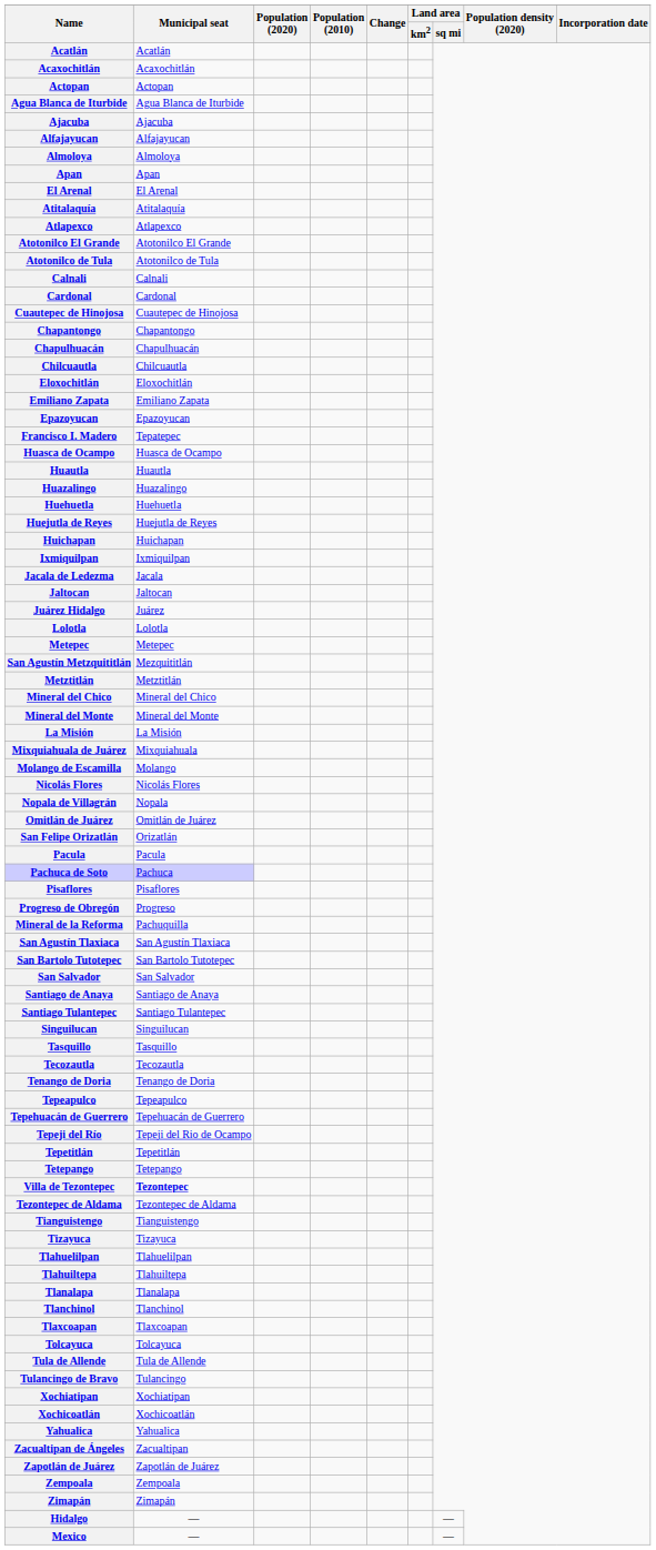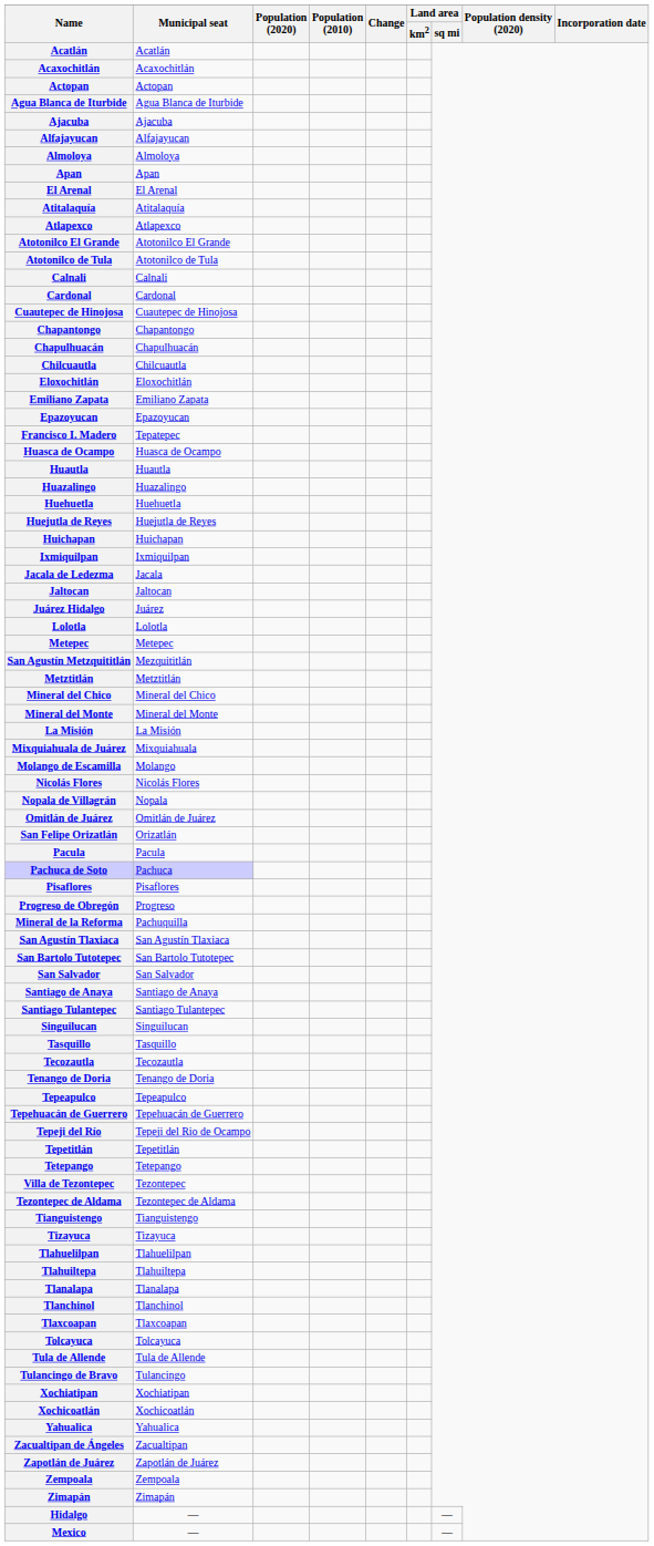Villa de Tezontepec | Municipal seat: bold -> normal
